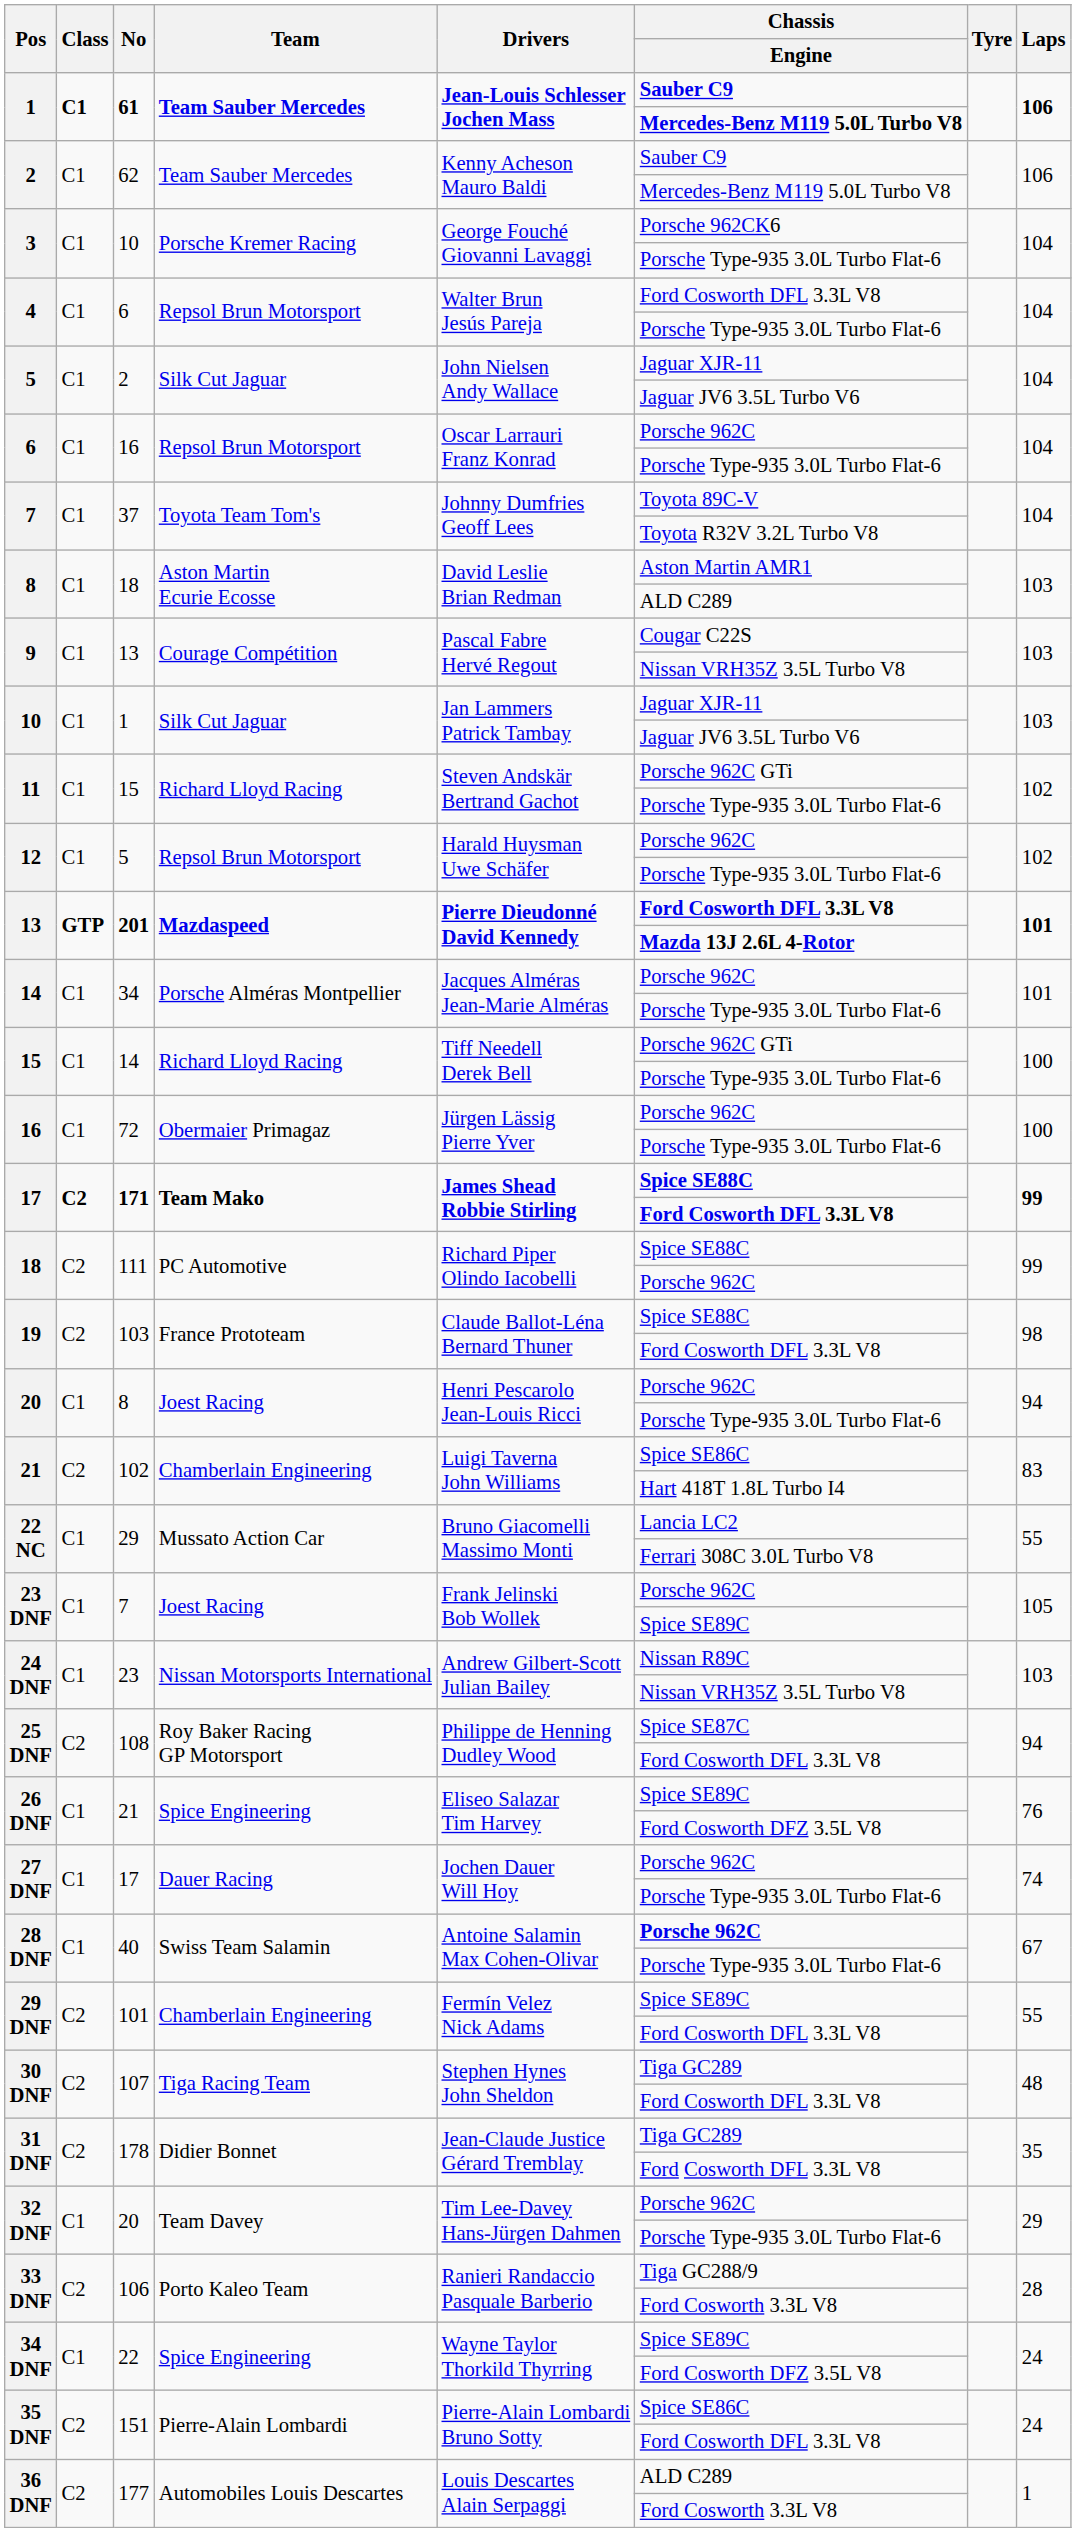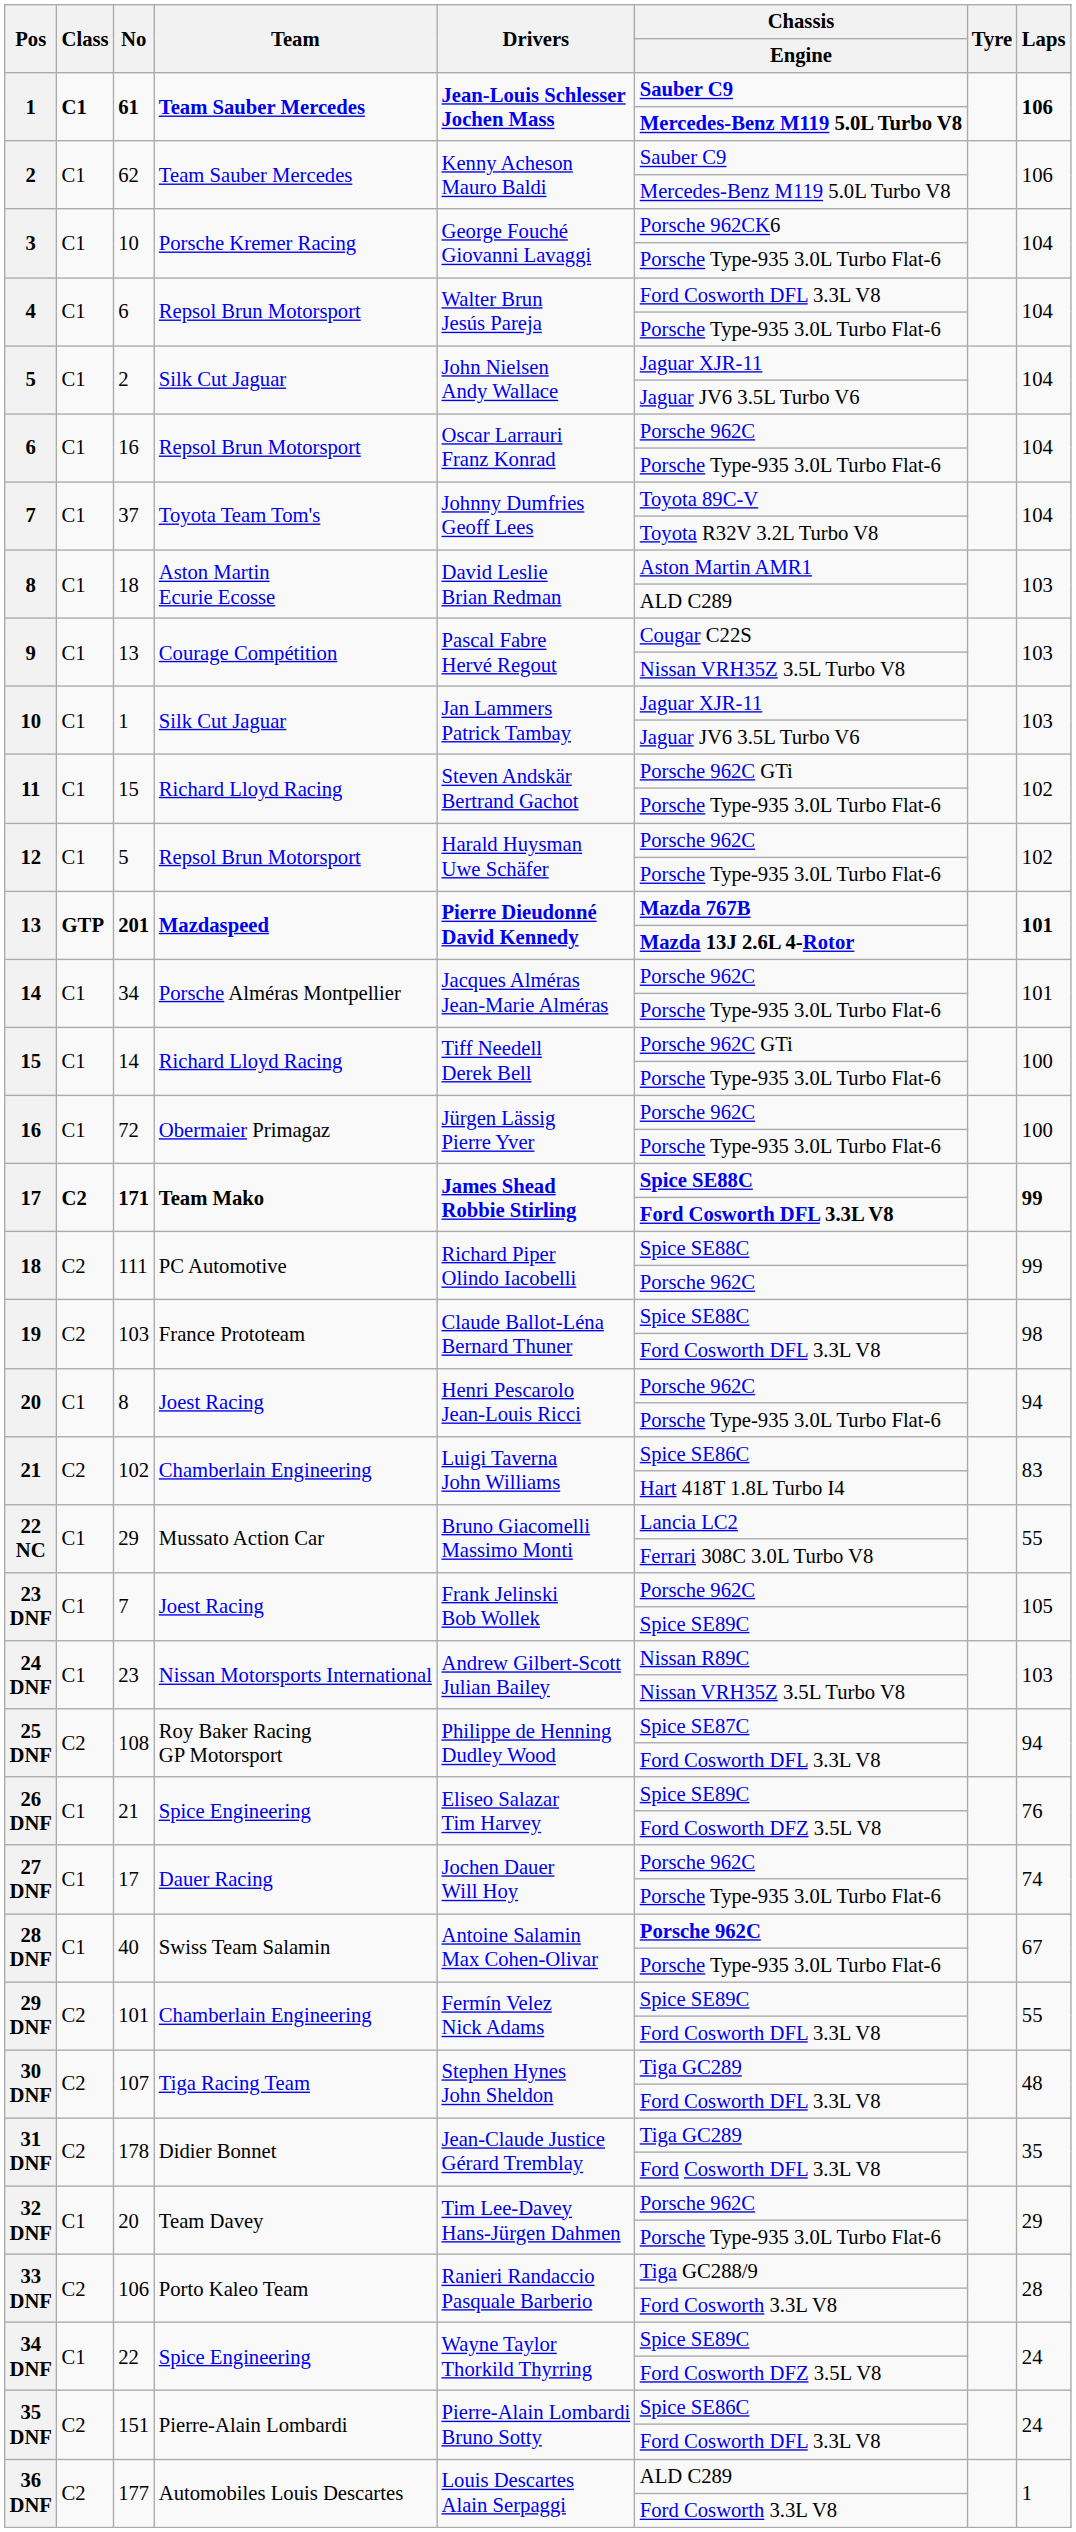row 27 | Chassis / Engine: Ford Cosworth DFL 3.3L V8 -> Mazda 767B
